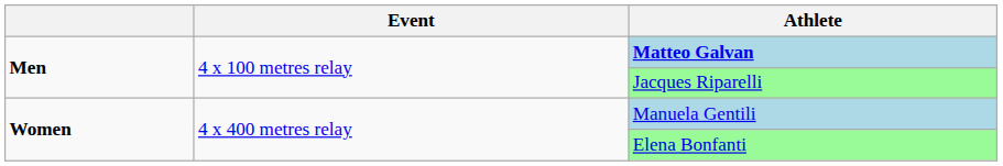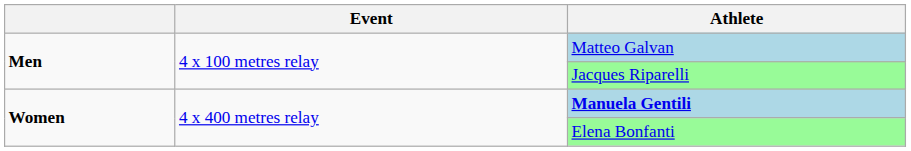Matteo Galvan | Athlete: bold -> normal
Manuela Gentili | Athlete: normal -> bold
